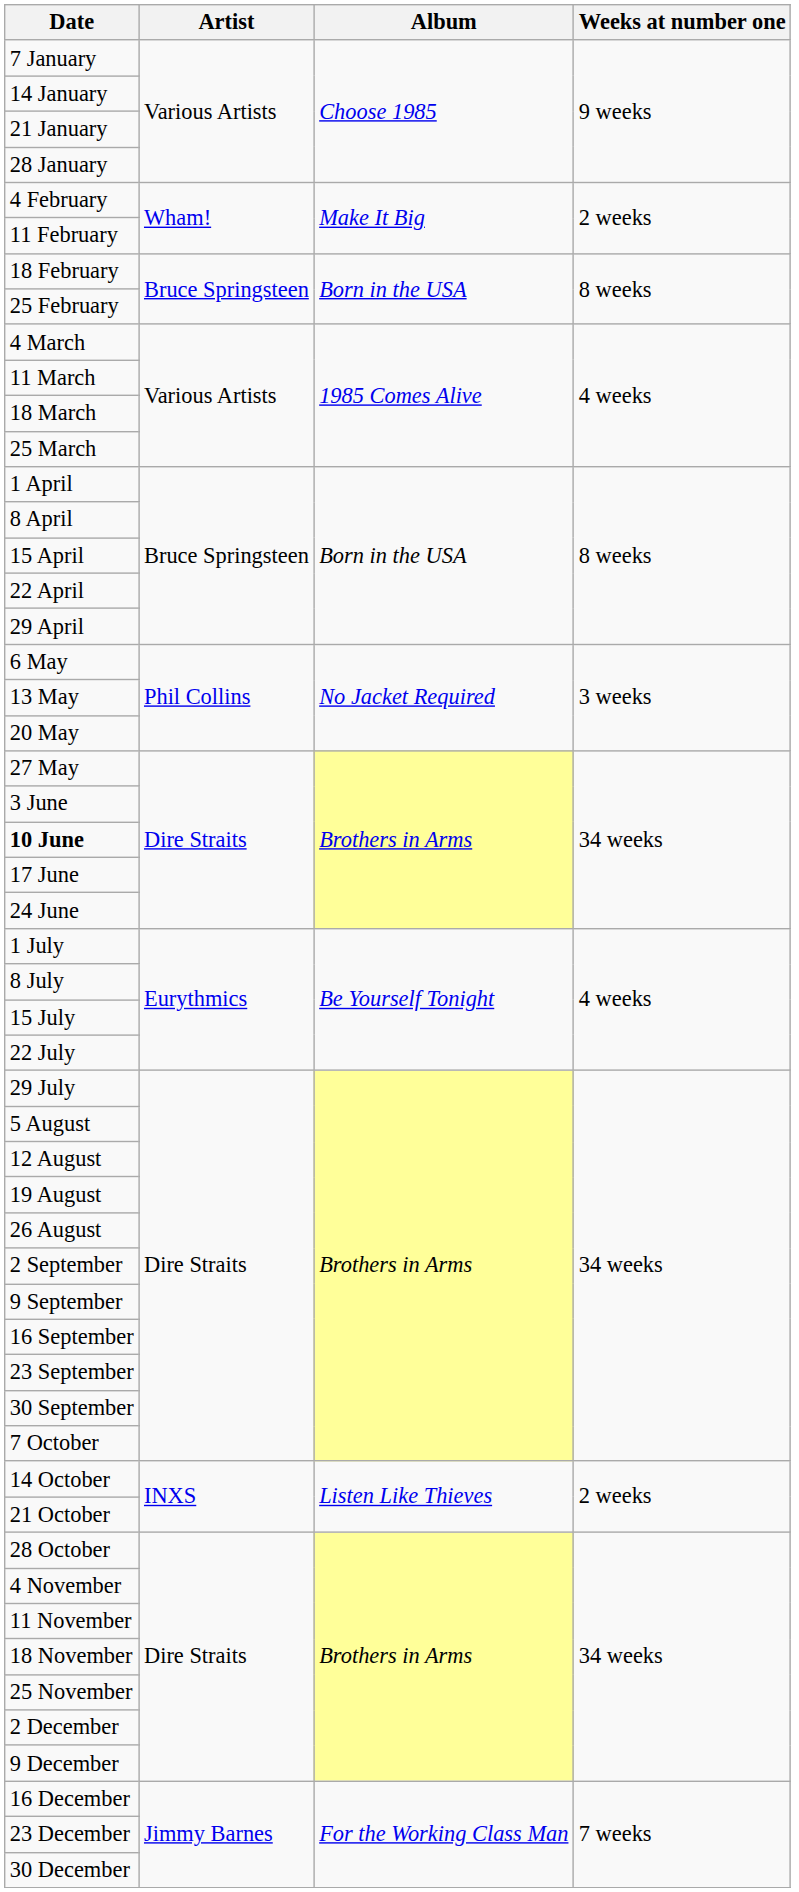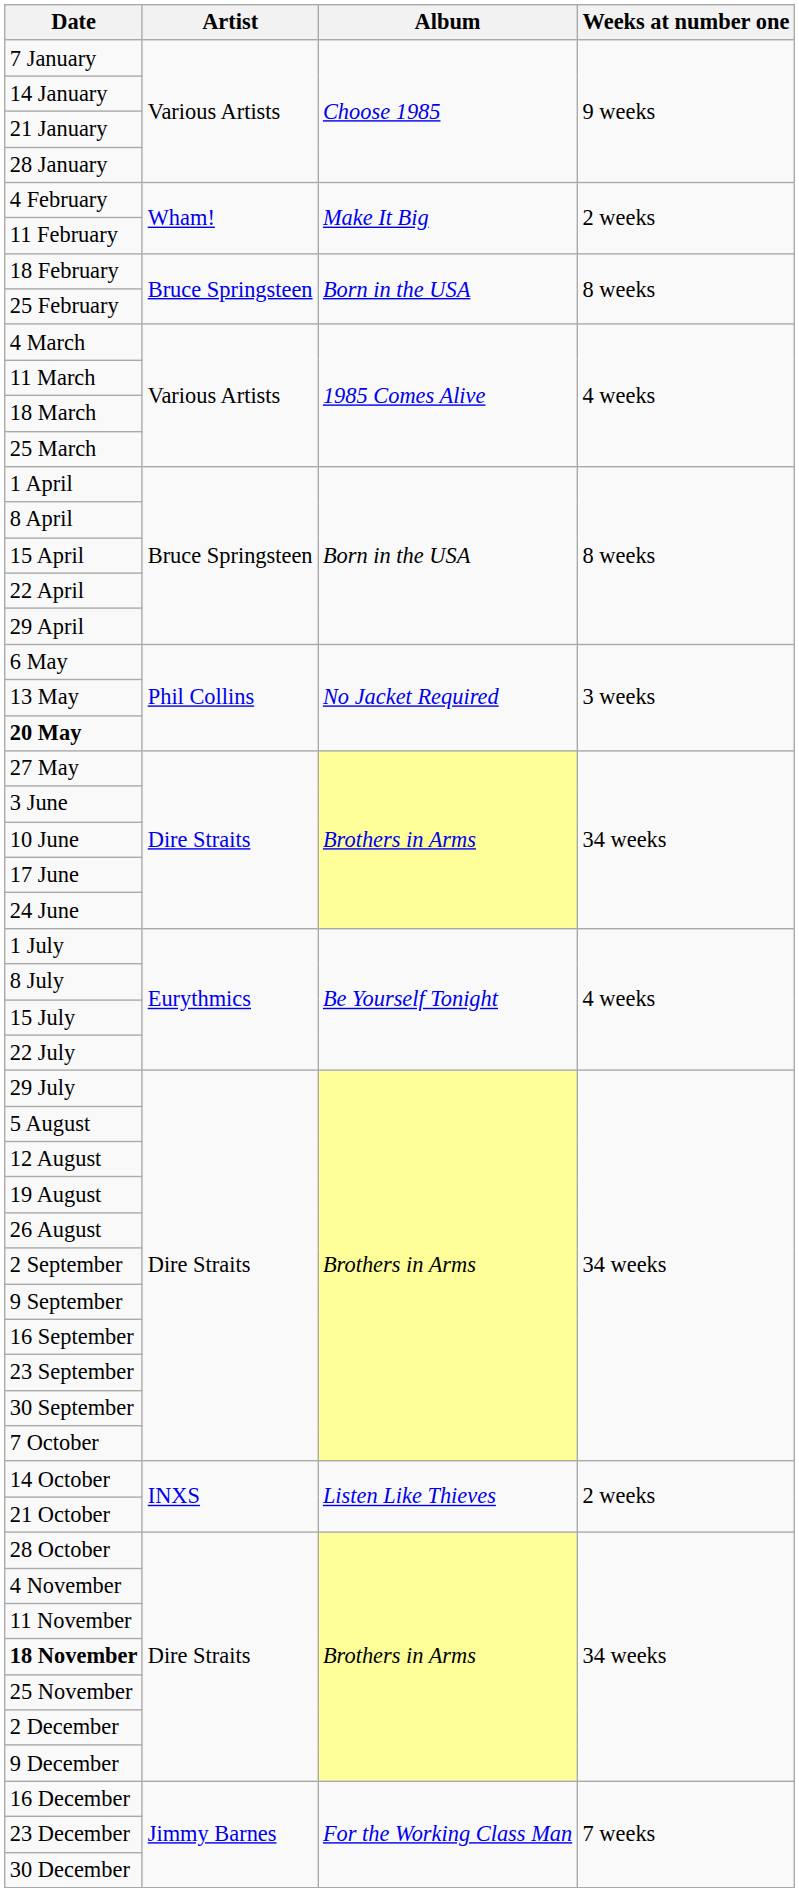20 May | Date: normal -> bold
10 June | Date: bold -> normal
18 November | Date: normal -> bold
